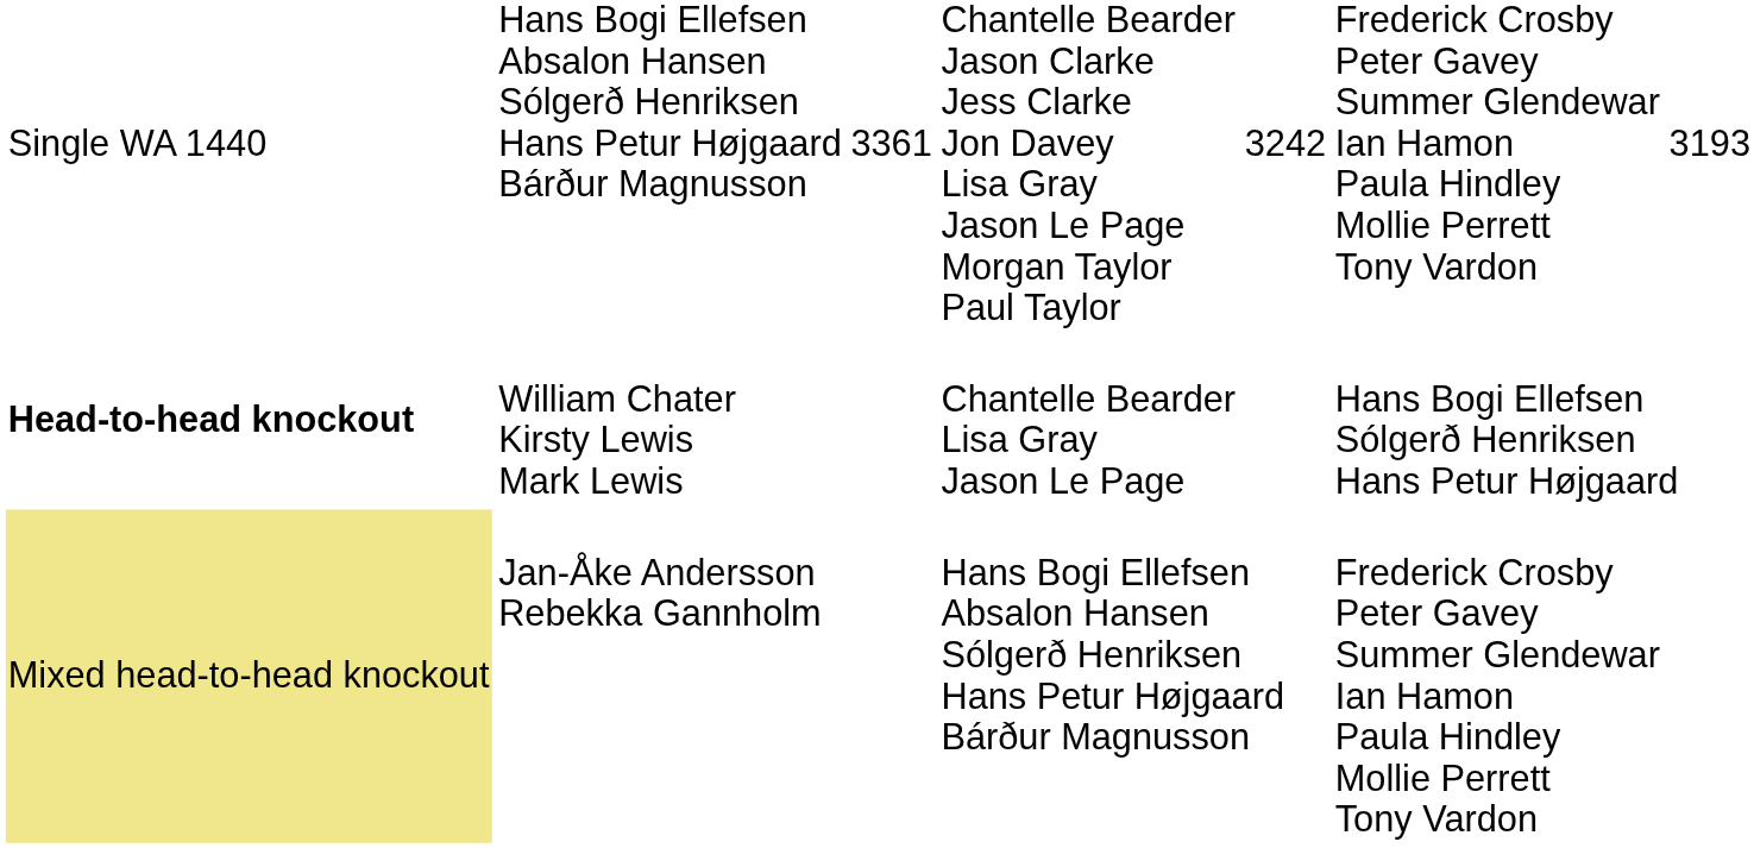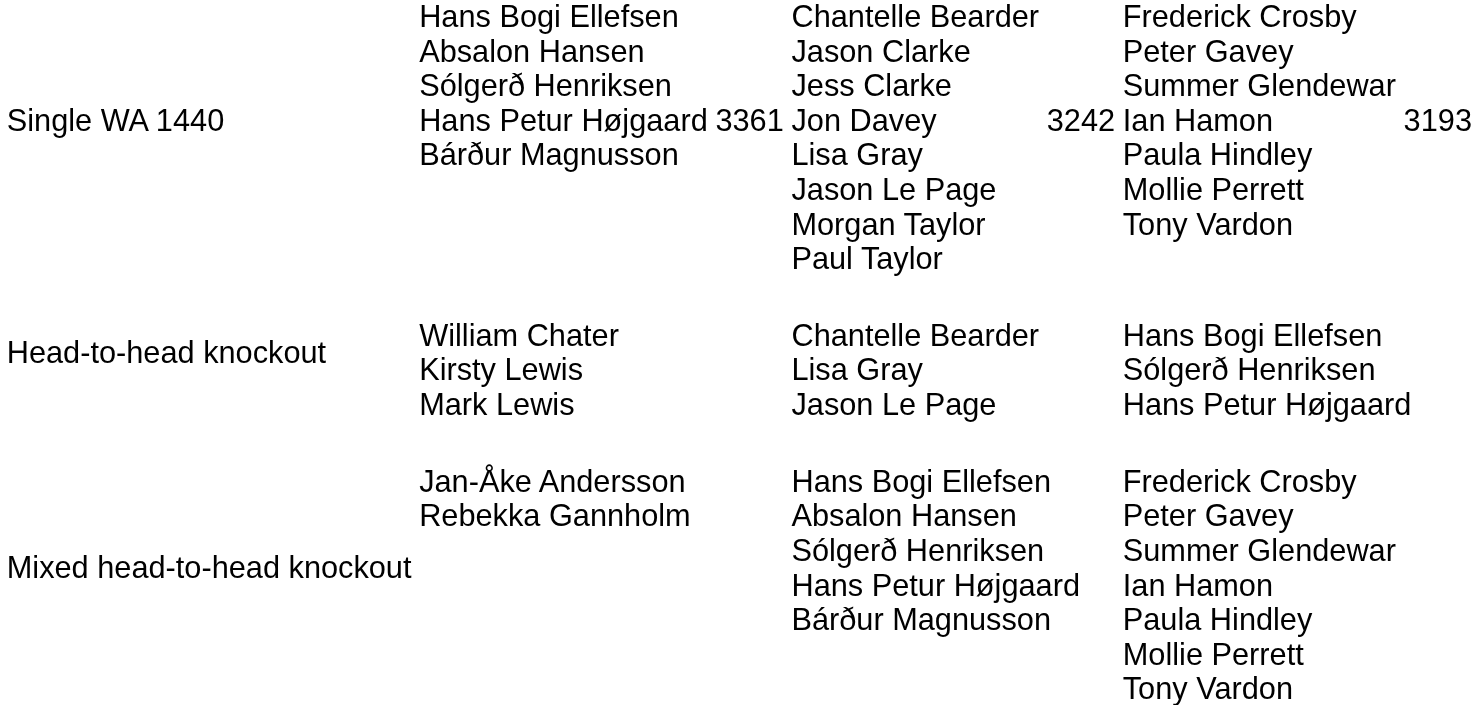Head-to-head knockout | column 1: bold -> normal
Mixed head-to-head knockout | column 1: khaki background -> no background
